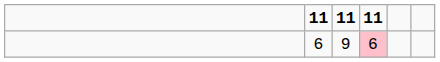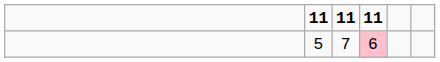row 2 | column 2: 6 -> 5
row 2 | column 3: 9 -> 7
